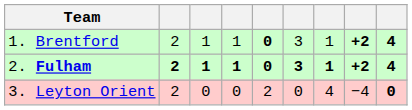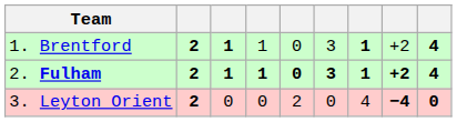1. Brentford | column 2: normal -> bold
1. Brentford | column 3: normal -> bold
1. Brentford | column 5: bold -> normal
1. Brentford | column 7: normal -> bold
1. Brentford | column 8: bold -> normal
3. Leyton Orient | column 2: normal -> bold
3. Leyton Orient | column 8: normal -> bold
